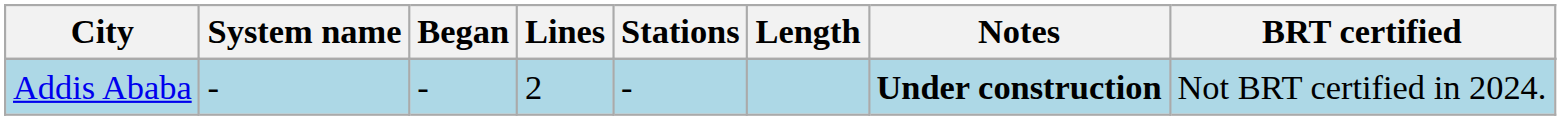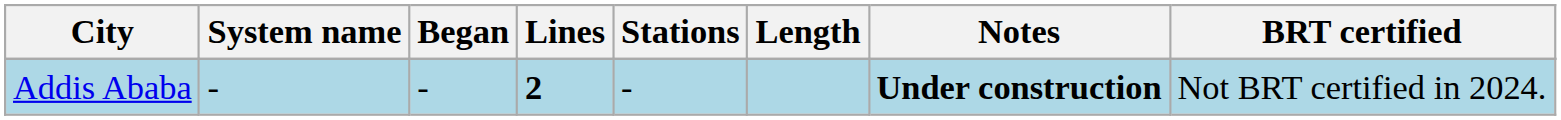Addis Ababa | Lines: normal -> bold
